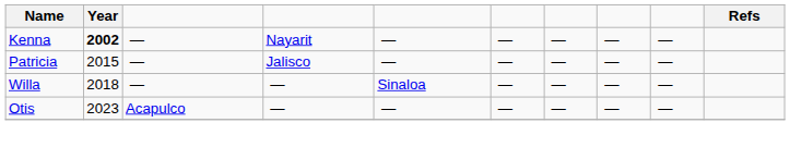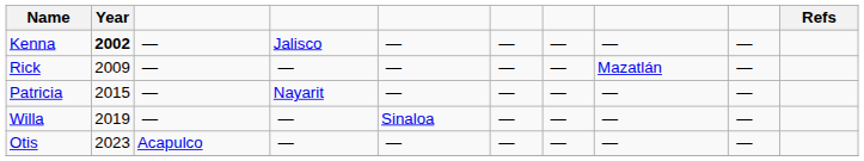Kenna | column 4: Nayarit -> Jalisco
+ row: Rick | 2009 | — | — | — | — | — | Mazatlán | —
Patricia | column 4: Jalisco -> Nayarit
Willa | Year: 2018 -> 2019
